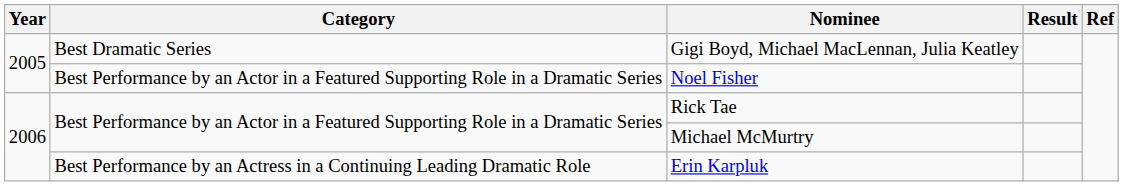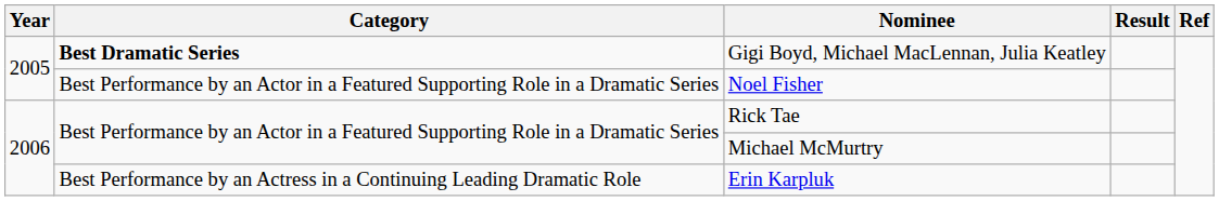Gigi Boyd, Michael MacLennan, Julia Keatley | Category: normal -> bold
